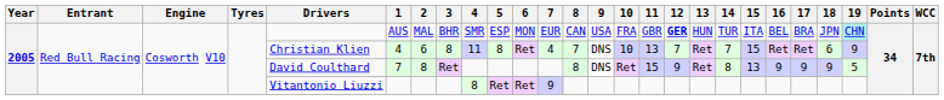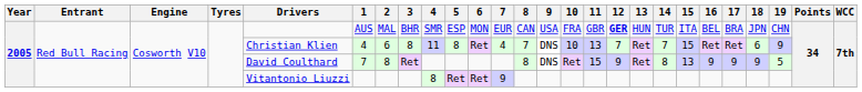row 2 | 19: paleturquoise background -> no background
